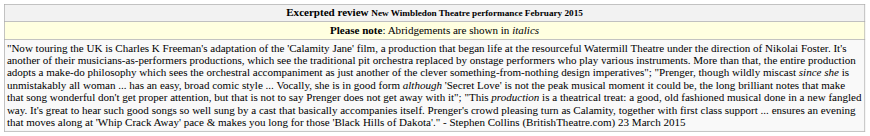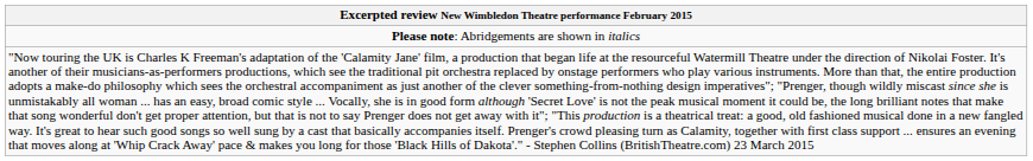row 2 | column 1: lightyellow background -> no background
